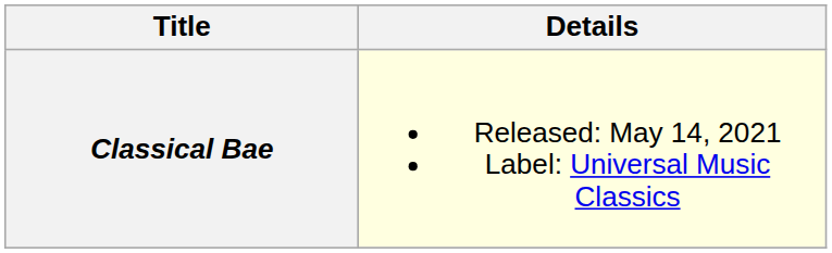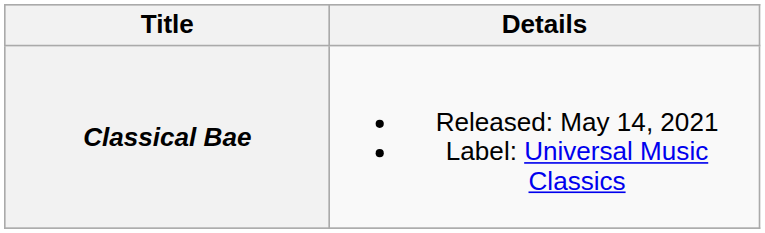Classical Bae | Details: lightyellow background -> no background
